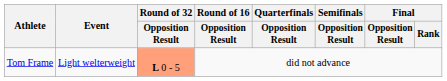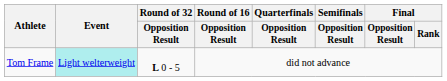Tom Frame | Event: no background -> paleturquoise background
Tom Frame | Round of 32 / Opposition Result: lightsalmon background -> no background
